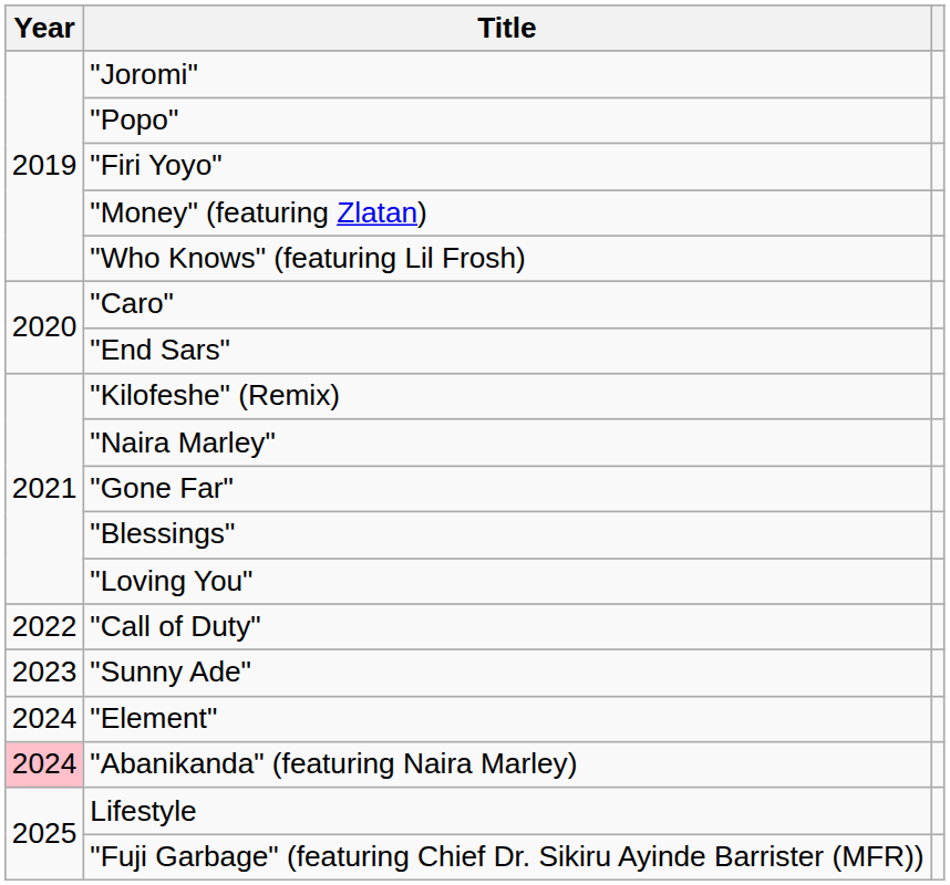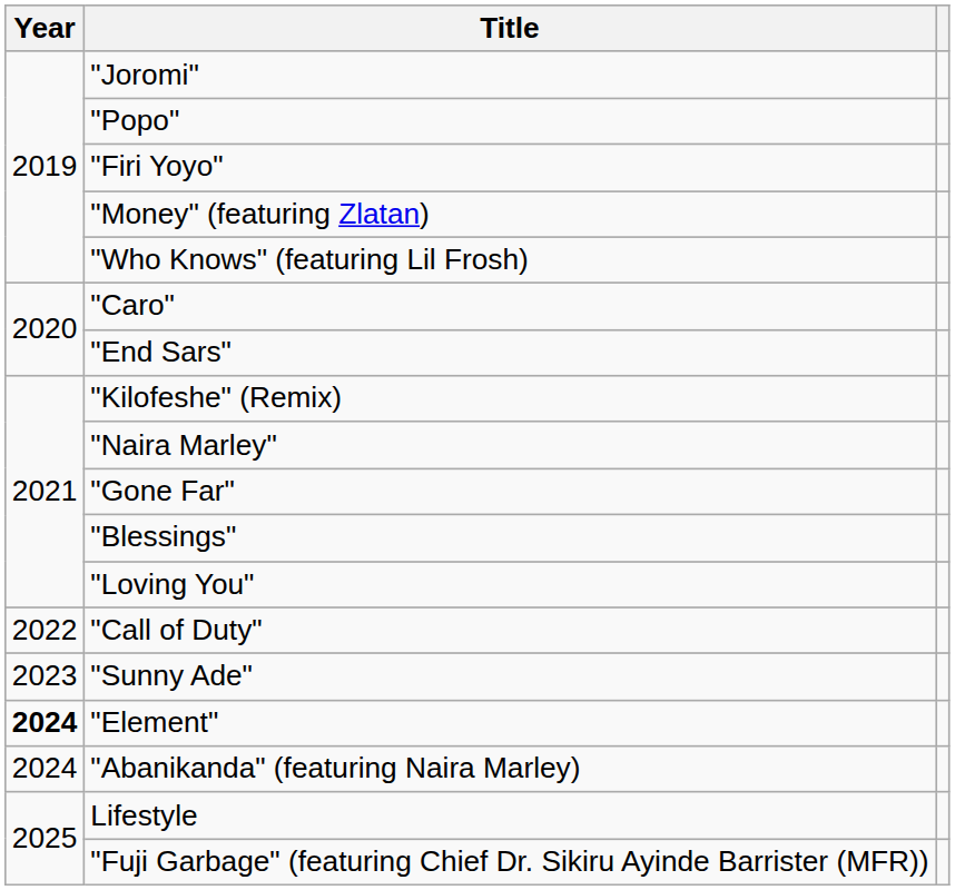"Element" | Year: normal -> bold
"Abanikanda" (featuring Naira Marley) | Year: pink background -> no background
